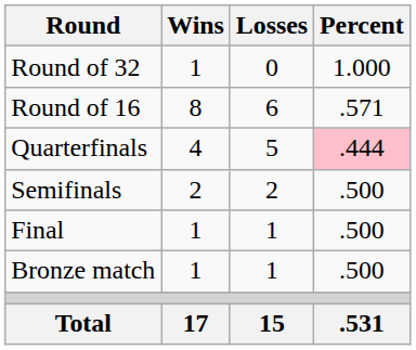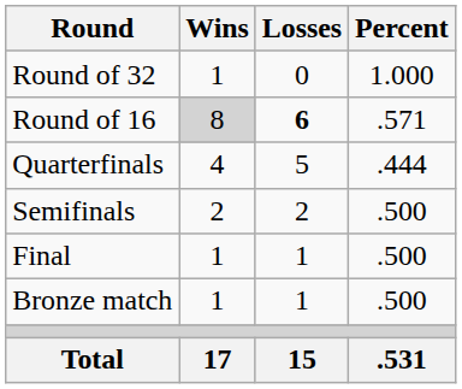Round of 16 | Wins: no background -> lightgrey background
Round of 16 | Losses: normal -> bold
Quarterfinals | Percent: pink background -> no background
